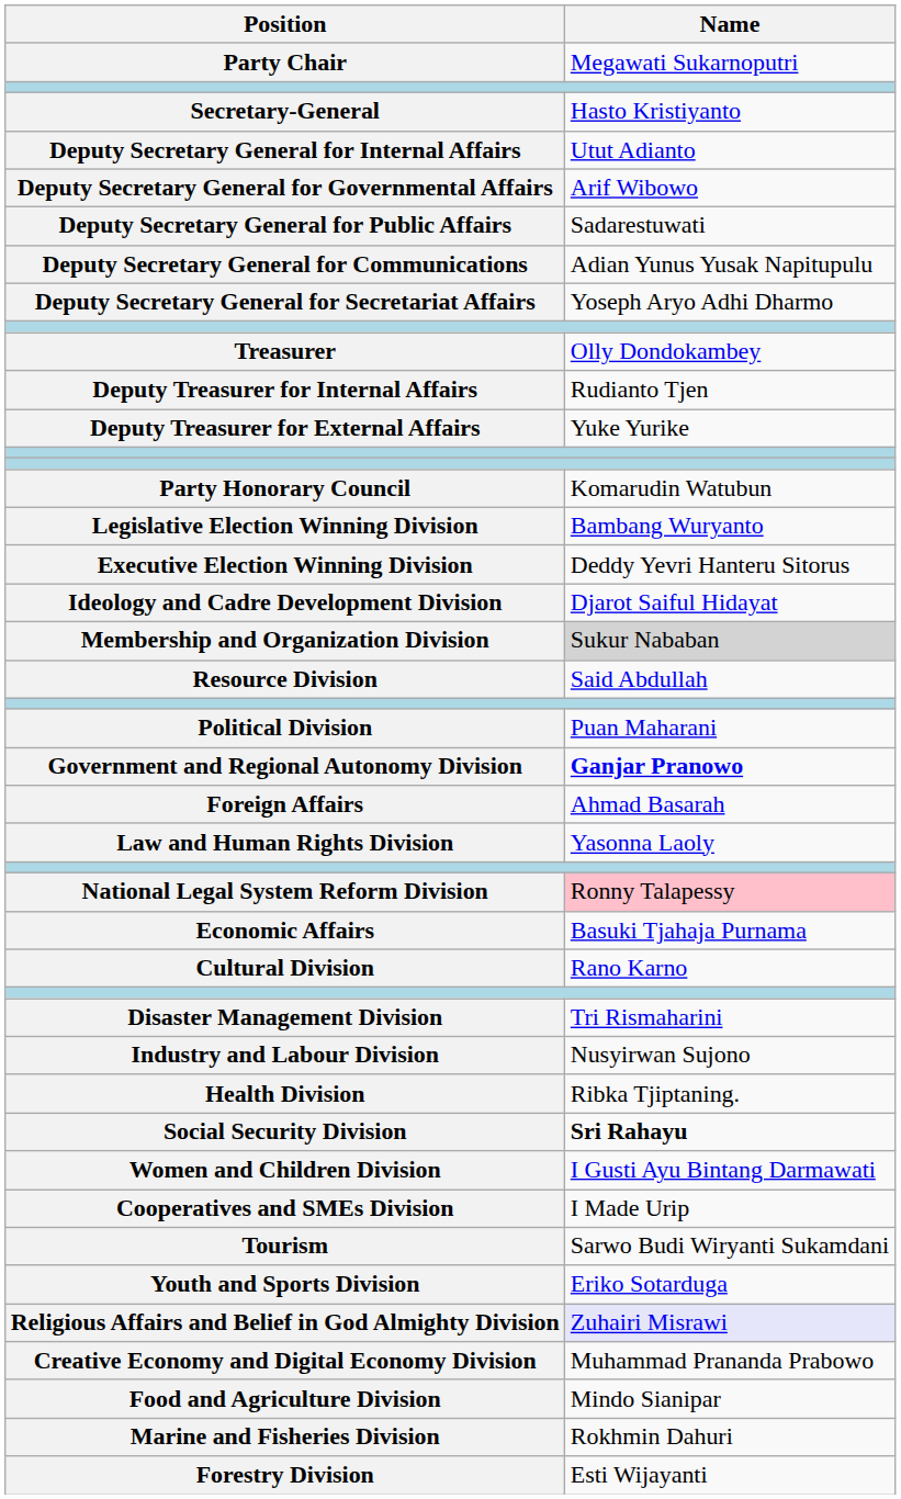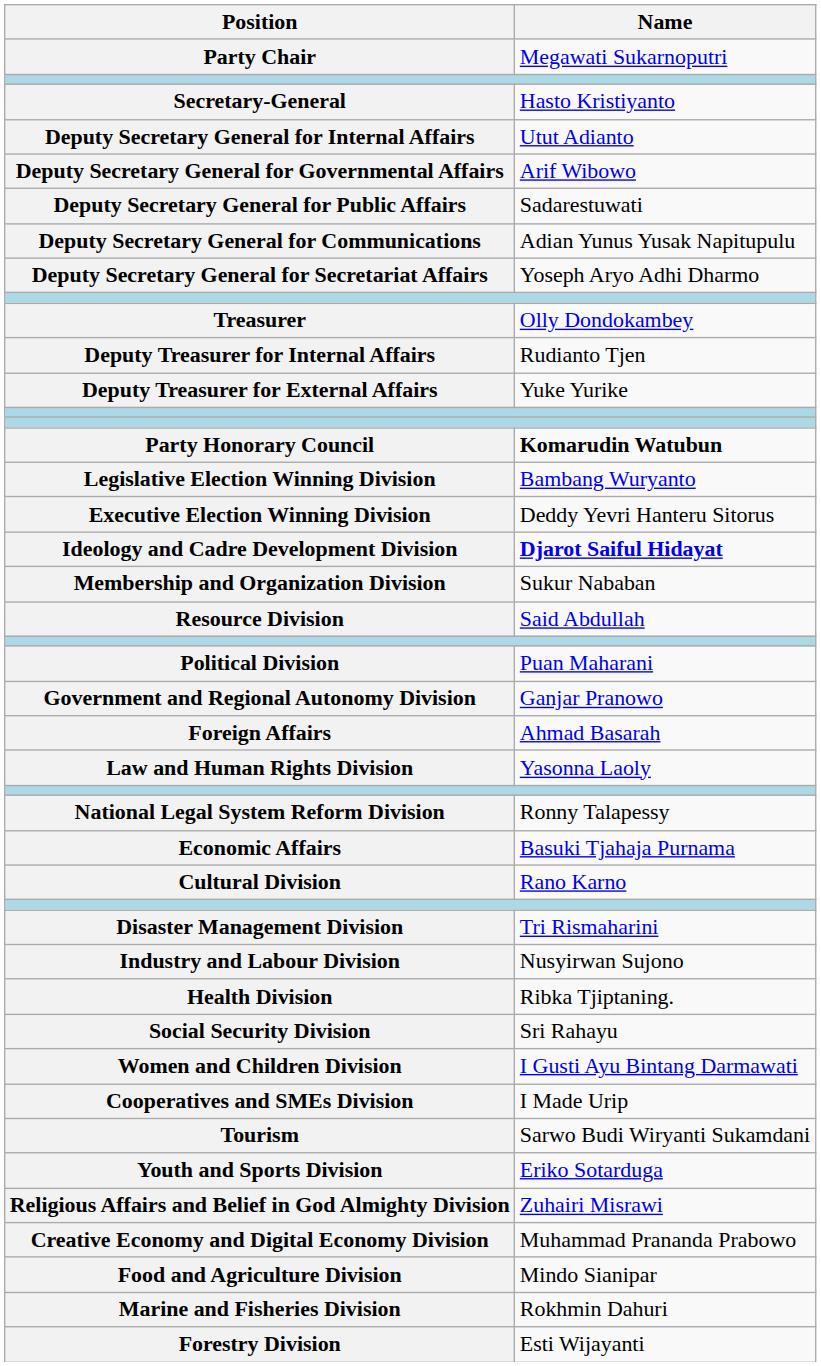Party Honorary Council | Name: normal -> bold
Ideology and Cadre Development Division | Name: normal -> bold
Membership and Organization Division | Name: lightgrey background -> no background
Government and Regional Autonomy Division | Name: bold -> normal
National Legal System Reform Division | Name: pink background -> no background
Social Security Division | Name: bold -> normal
Religious Affairs and Belief in God Almighty Division | Name: lavender background -> no background
